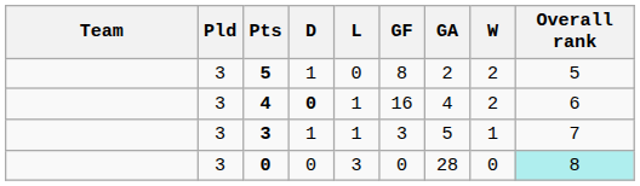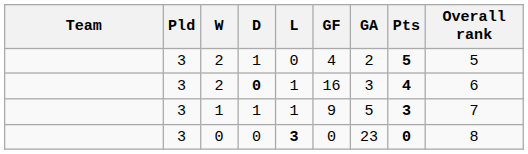columns swapped: W <-> Pts
row 2 | GF: 8 -> 4
row 3 | GA: 4 -> 3
row 4 | GF: 3 -> 9
row 5 | L: normal -> bold
row 5 | GA: 28 -> 23
row 5 | Overall rank: paleturquoise background -> no background
